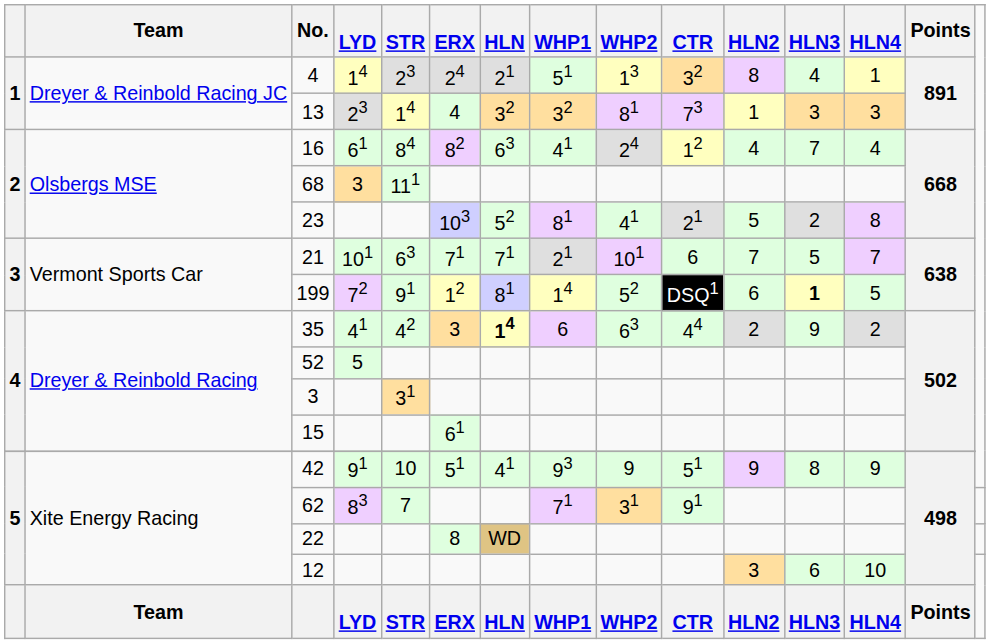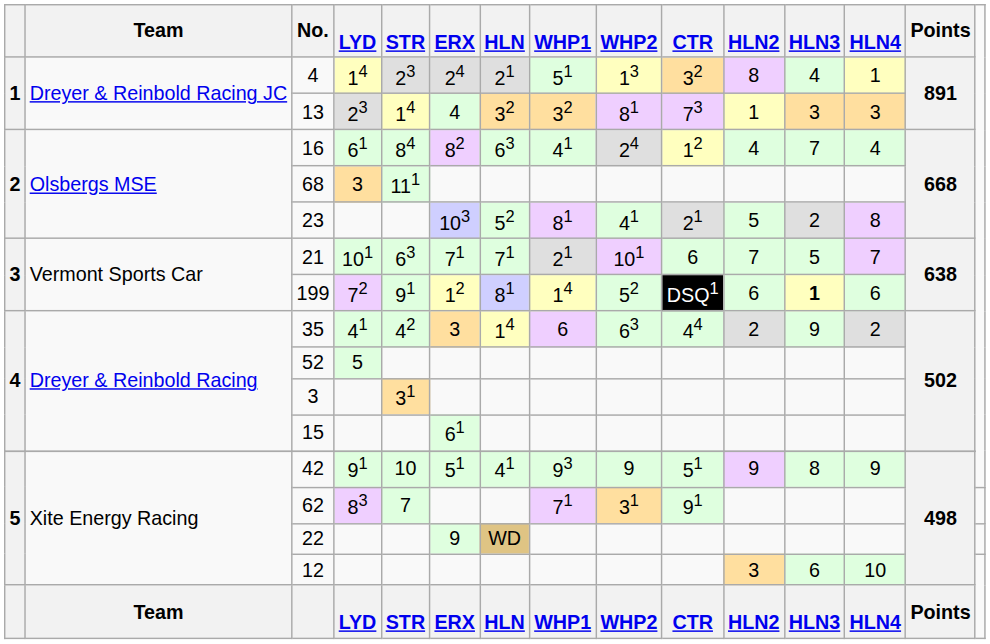199 | HLN4: 5 -> 6
35 | HLN: bold -> normal
22 | ERX: 8 -> 9
